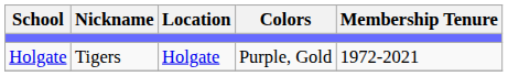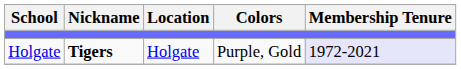row 3 | Nickname: normal -> bold
row 3 | Membership Tenure: no background -> lavender background
